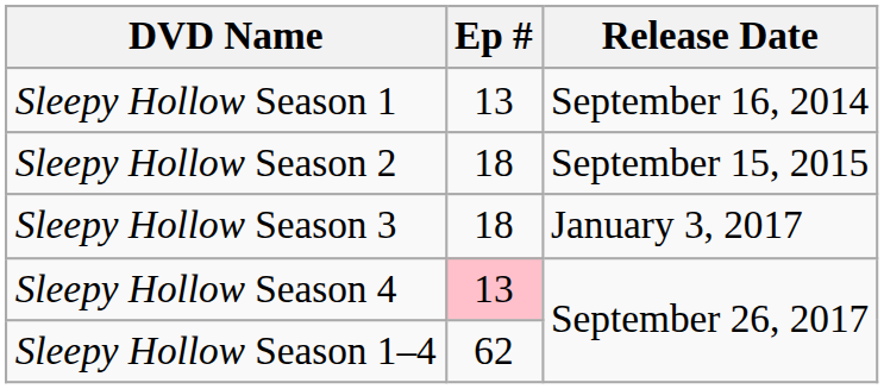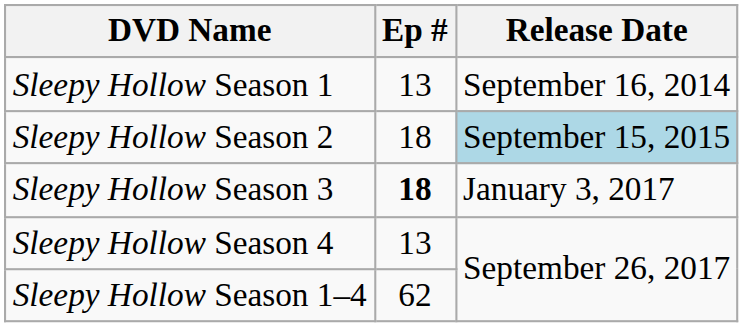Sleepy Hollow Season 2 | Release Date: no background -> lightblue background
Sleepy Hollow Season 3 | Ep #: normal -> bold
Sleepy Hollow Season 4 | Ep #: pink background -> no background
